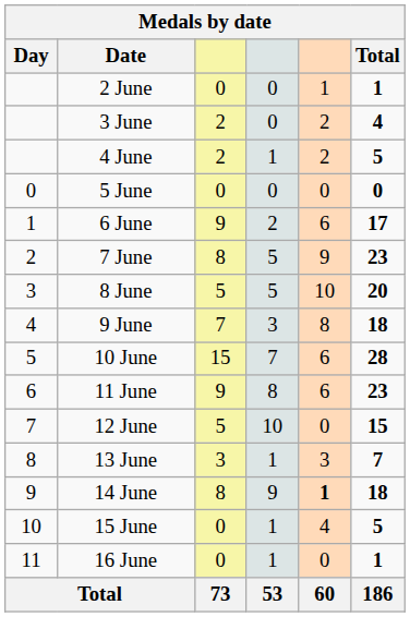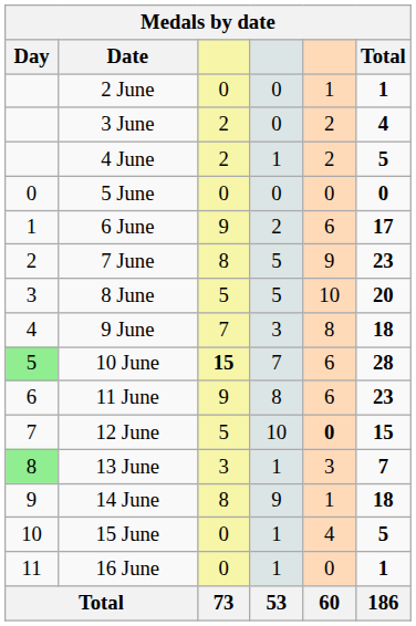10 June | Day: no background -> lightgreen background
10 June | column 3: normal -> bold
12 June | column 5: normal -> bold
13 June | Day: no background -> lightgreen background
14 June | column 5: bold -> normal
